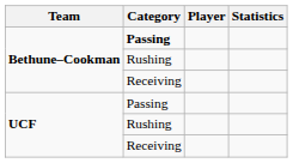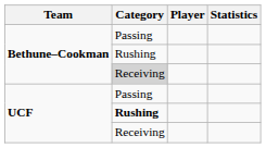Bethune–Cookman / Passing | Category: bold -> normal
Bethune–Cookman / Receiving | Category: no background -> lightgrey background
UCF / Rushing | Category: normal -> bold
